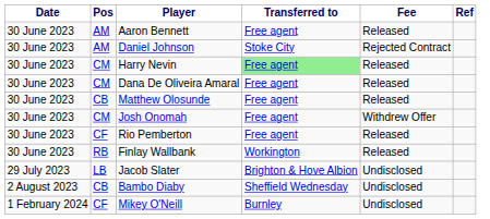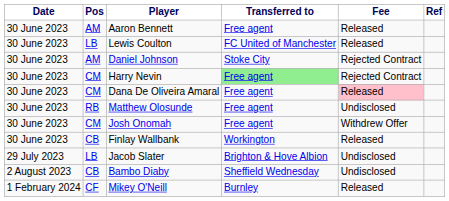+ row: 30 June 2023 | LB | Lewis Coulton | FC United of Manchester | Released
Harry Nevin | Fee: Released -> Rejected Contract
Dana De Oliveira Amaral | Fee: no background -> pink background
Matthew Olosunde | Pos: CB -> RB
Matthew Olosunde | Fee: Released -> Undisclosed
- row: 30 June 2023 | CF | Rio Pemberton | Free agent | Released
Finlay Wallbank | Pos: RB -> CB
Mikey O'Neill | Fee: Undisclosed -> Released
